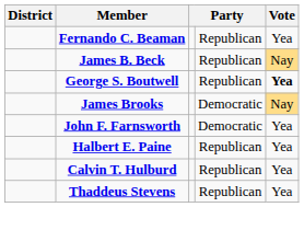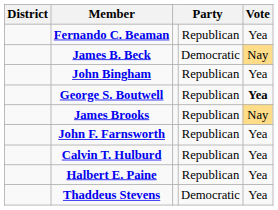James B. Beck | column 4: Republican -> Democratic
+ row: John Bingham | Republican | Yea
James Brooks | column 4: Democratic -> Republican
John F. Farnsworth | column 4: Democratic -> Republican
rows swapped: Halbert E. Paine <-> Calvin T. Hulburd
Thaddeus Stevens | column 4: Republican -> Democratic
